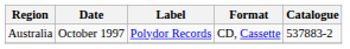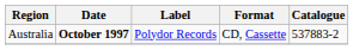Australia | Date: normal -> bold
